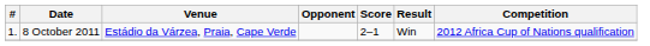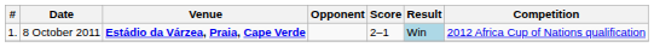8 October 2011 | Venue: normal -> bold
8 October 2011 | Result: no background -> lightblue background
